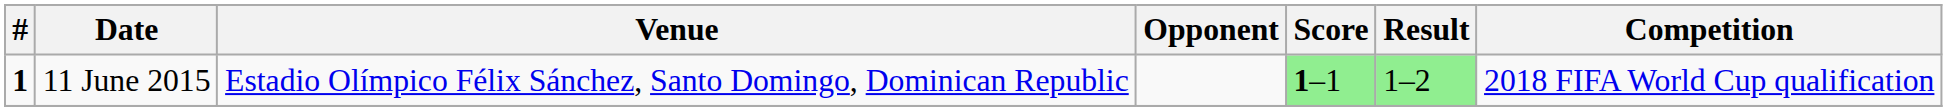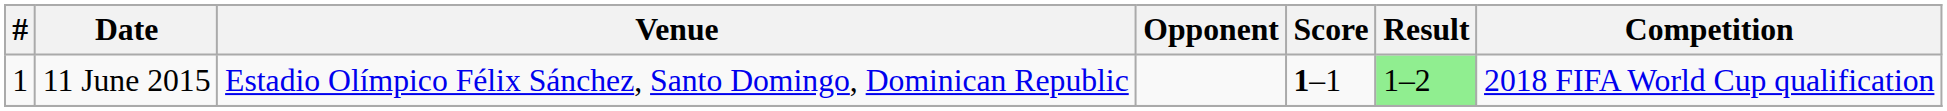11 June 2015 | #: bold -> normal
11 June 2015 | Score: lightgreen background -> no background
